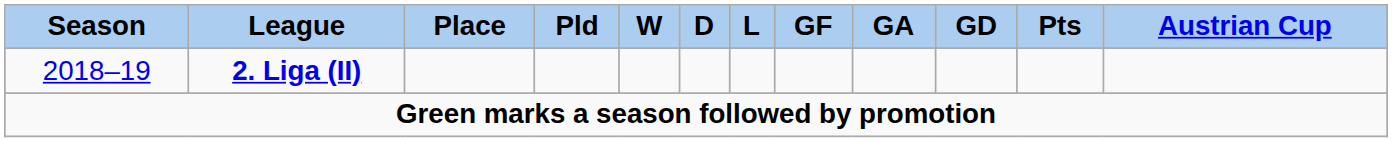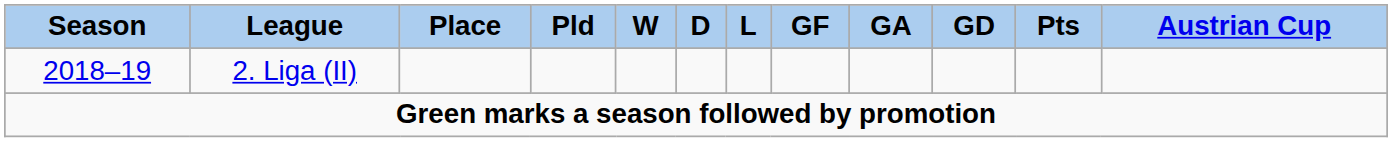2018–19 | League: bold -> normal
